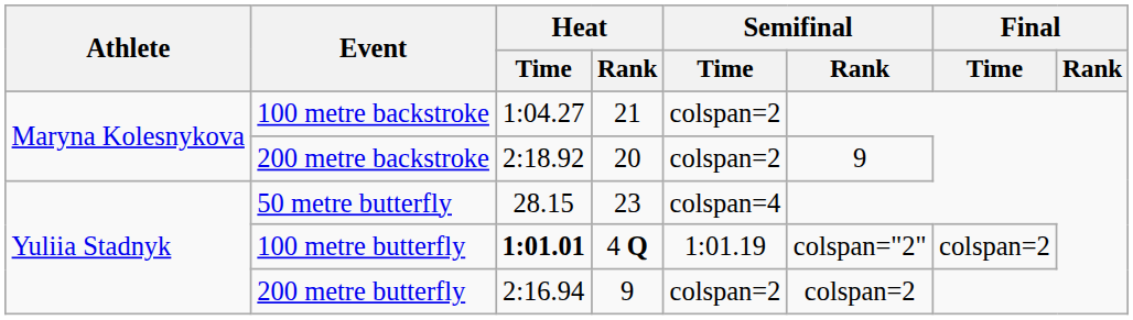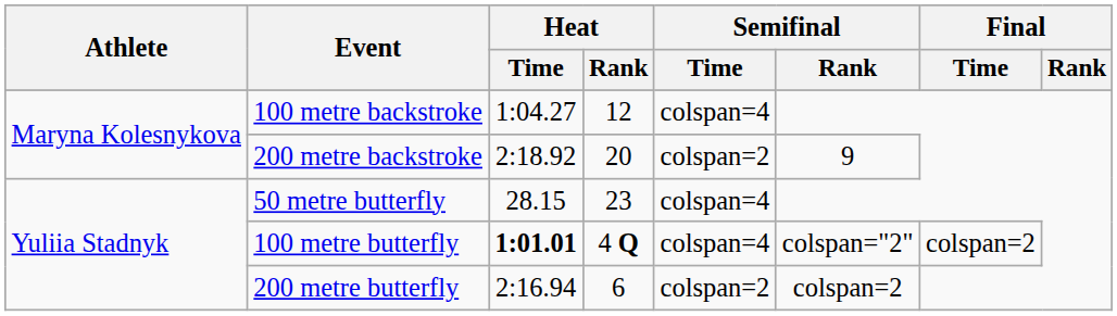100 metre backstroke | Heat / Rank: 21 -> 12
100 metre backstroke | Semifinal / Time: colspan=2 -> colspan=4
100 metre butterfly | Semifinal / Time: 1:01.19 -> colspan=4
200 metre butterfly | Heat / Rank: 9 -> 6
